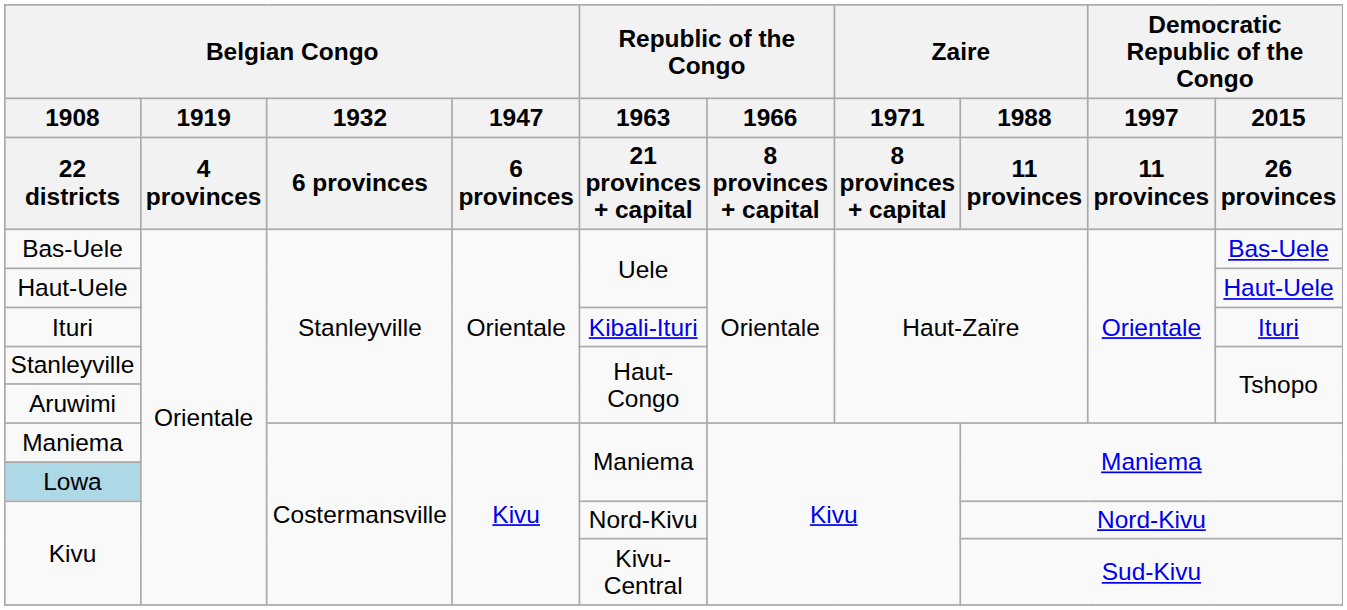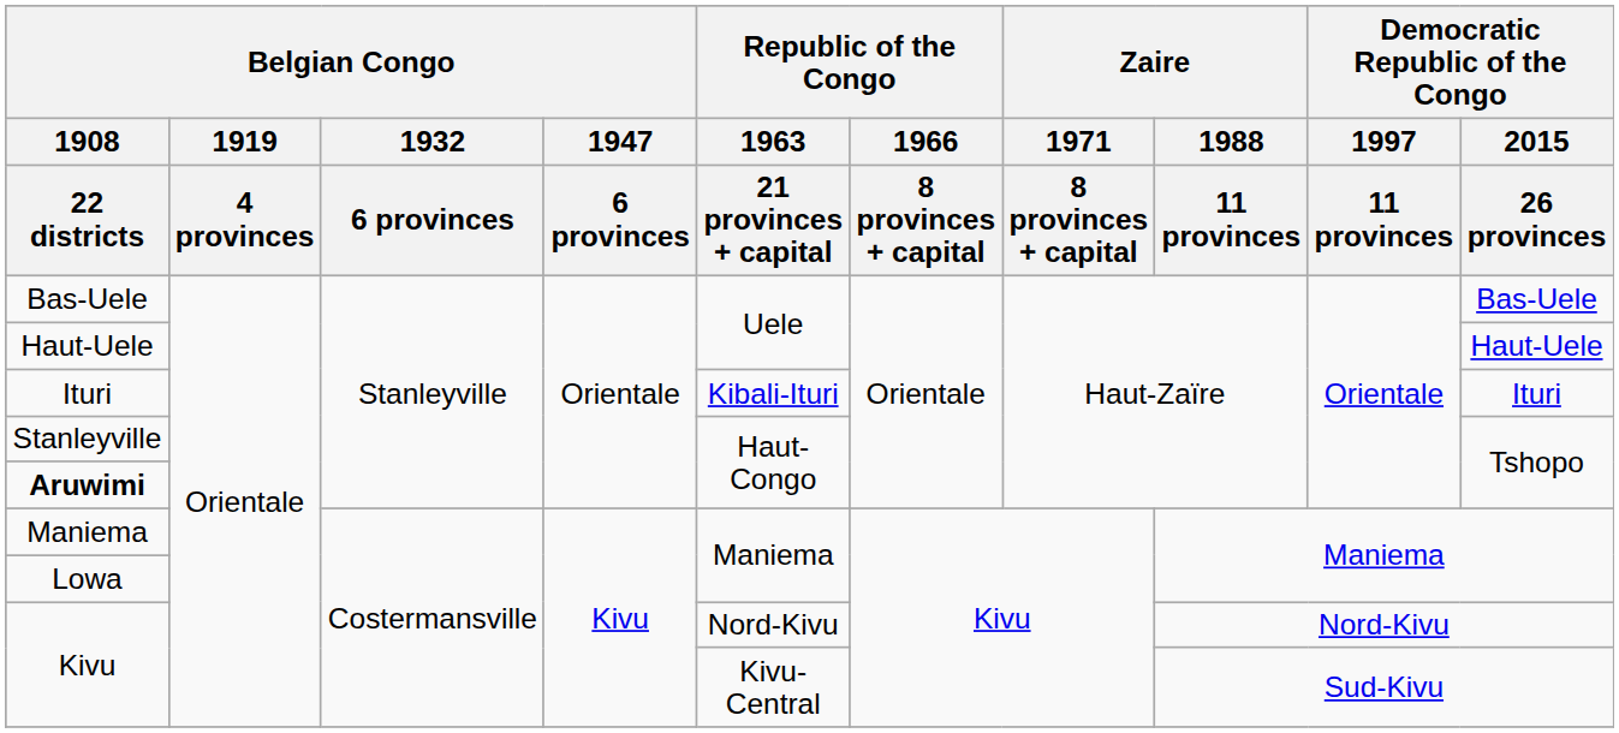Aruwimi | Belgian Congo / 1908 / 22 districts: normal -> bold
Lowa | Belgian Congo / 1908 / 22 districts: lightblue background -> no background
